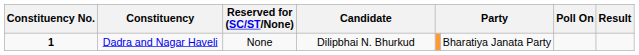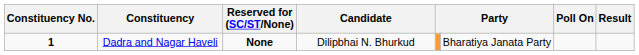Dadra and Nagar Haveli | Reserved for (SC/ST/None): normal -> bold
